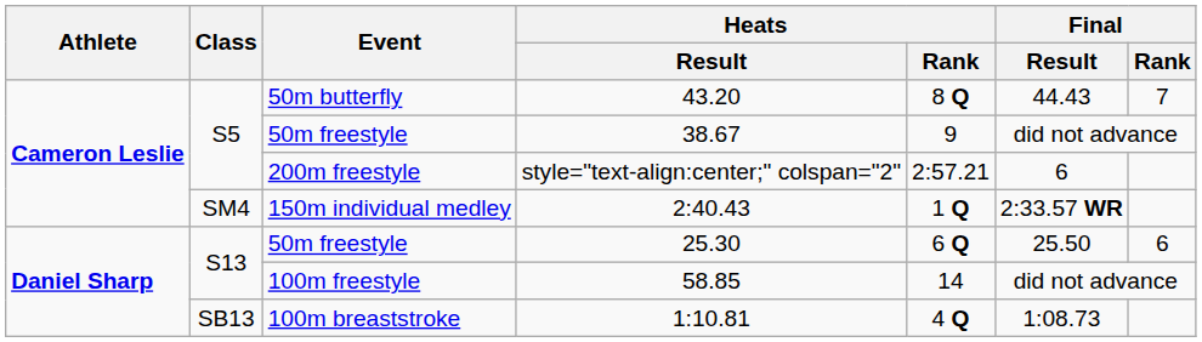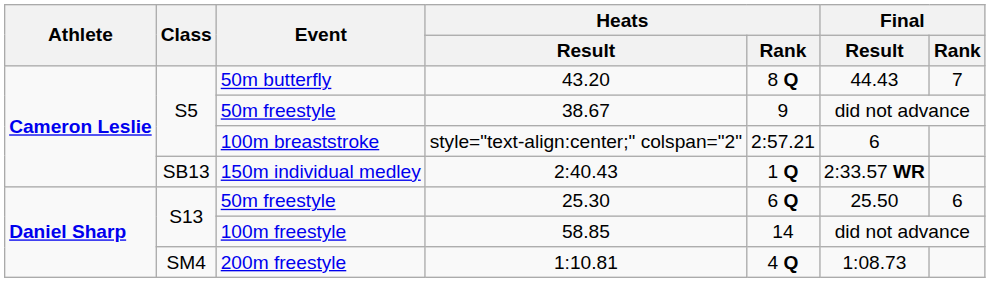style="text-align:center;" colspan="2" | Event: 200m freestyle -> 100m breaststroke
2:40.43 | Class: SM4 -> SB13
1:10.81 | Class: SB13 -> SM4
1:10.81 | Event: 100m breaststroke -> 200m freestyle
